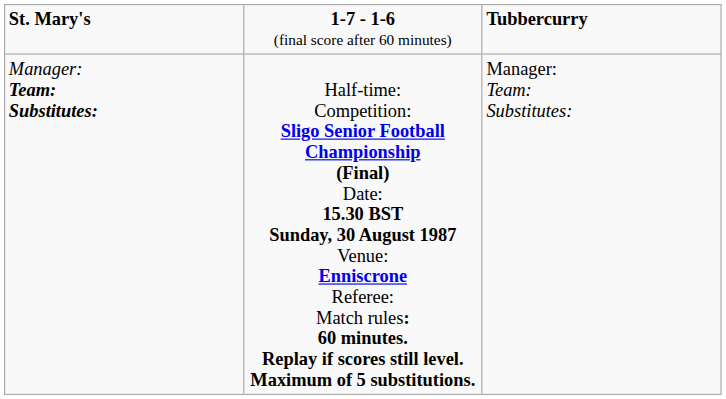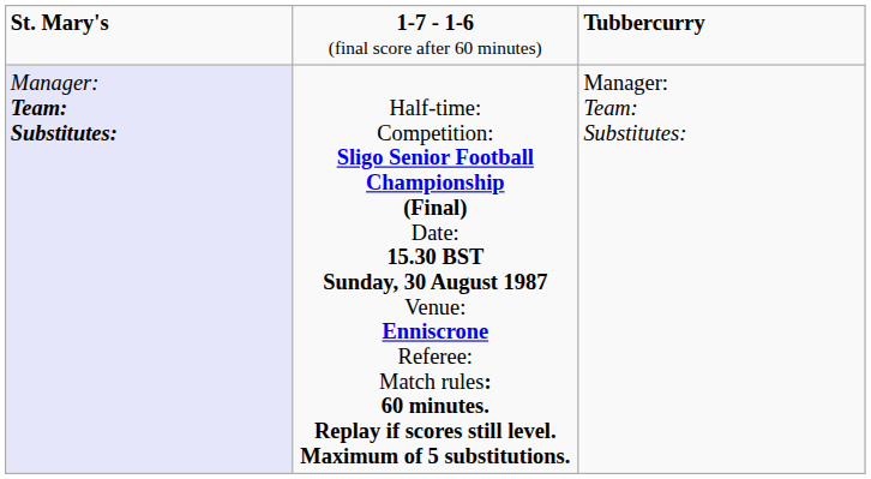row 2 | column 1: no background -> lavender background
